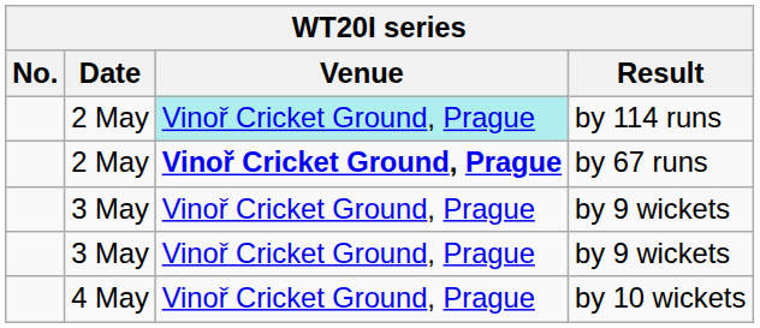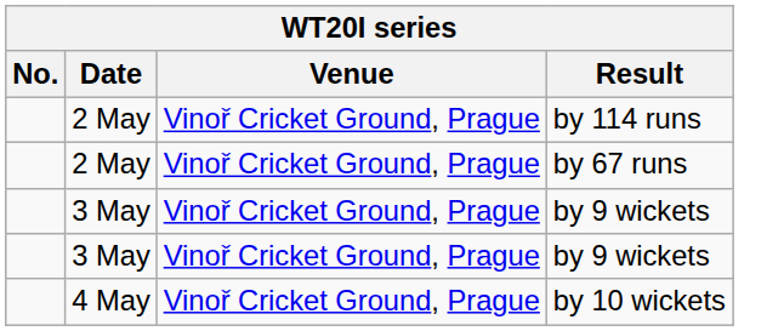by 114 runs | Venue: paleturquoise background -> no background
by 67 runs | Venue: bold -> normal
